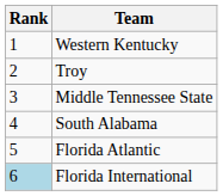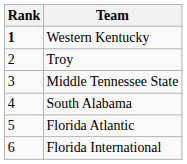Western Kentucky | Rank: normal -> bold
Florida International | Rank: lightblue background -> no background
